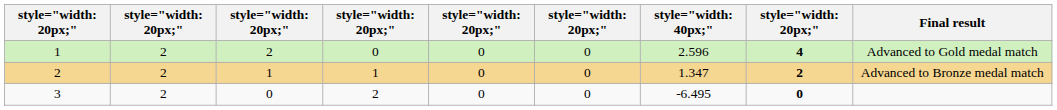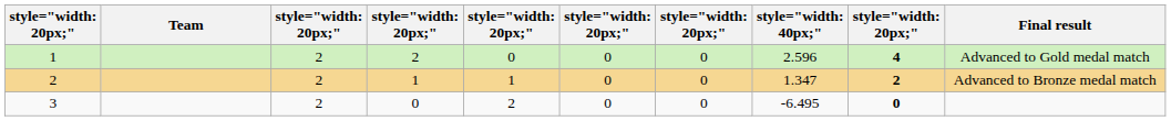+ column: Team
